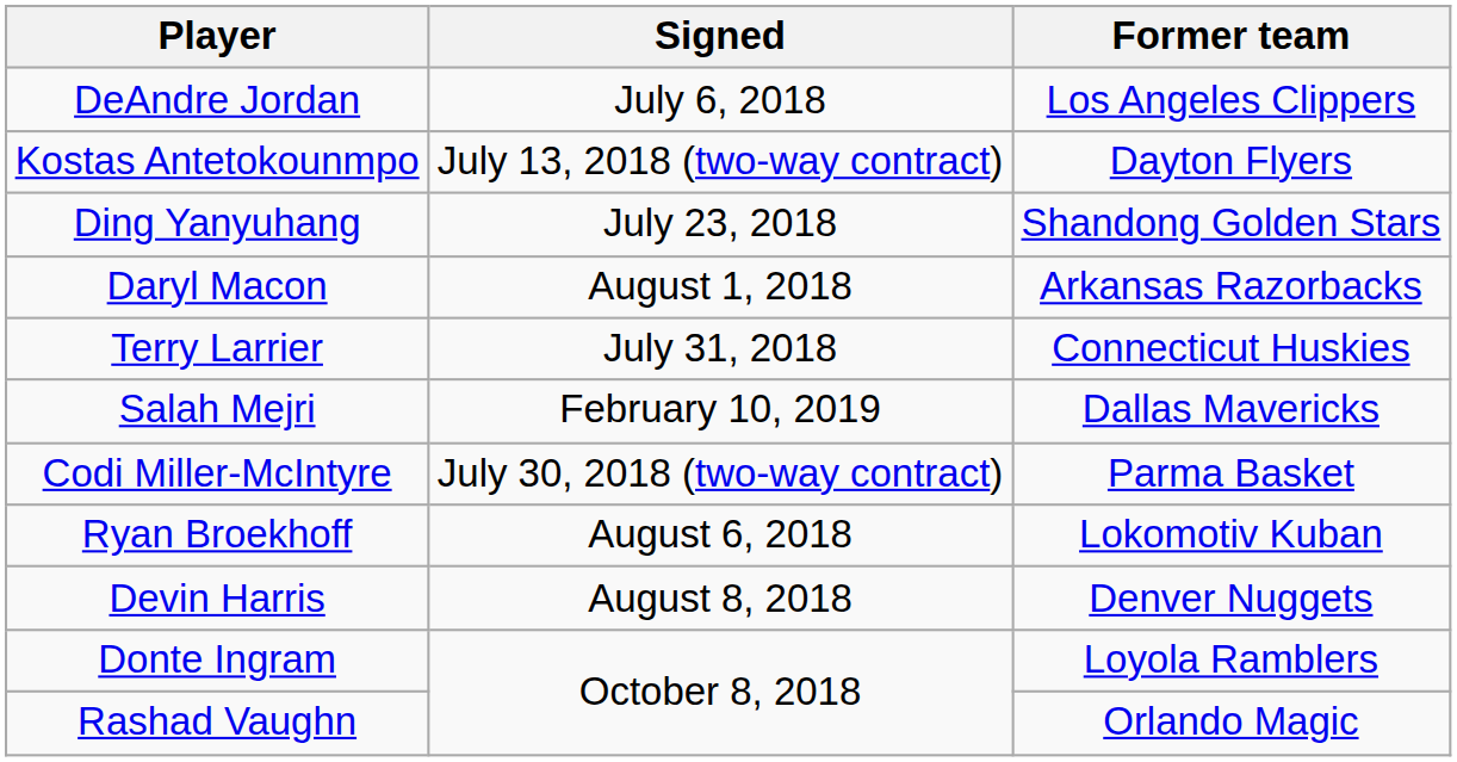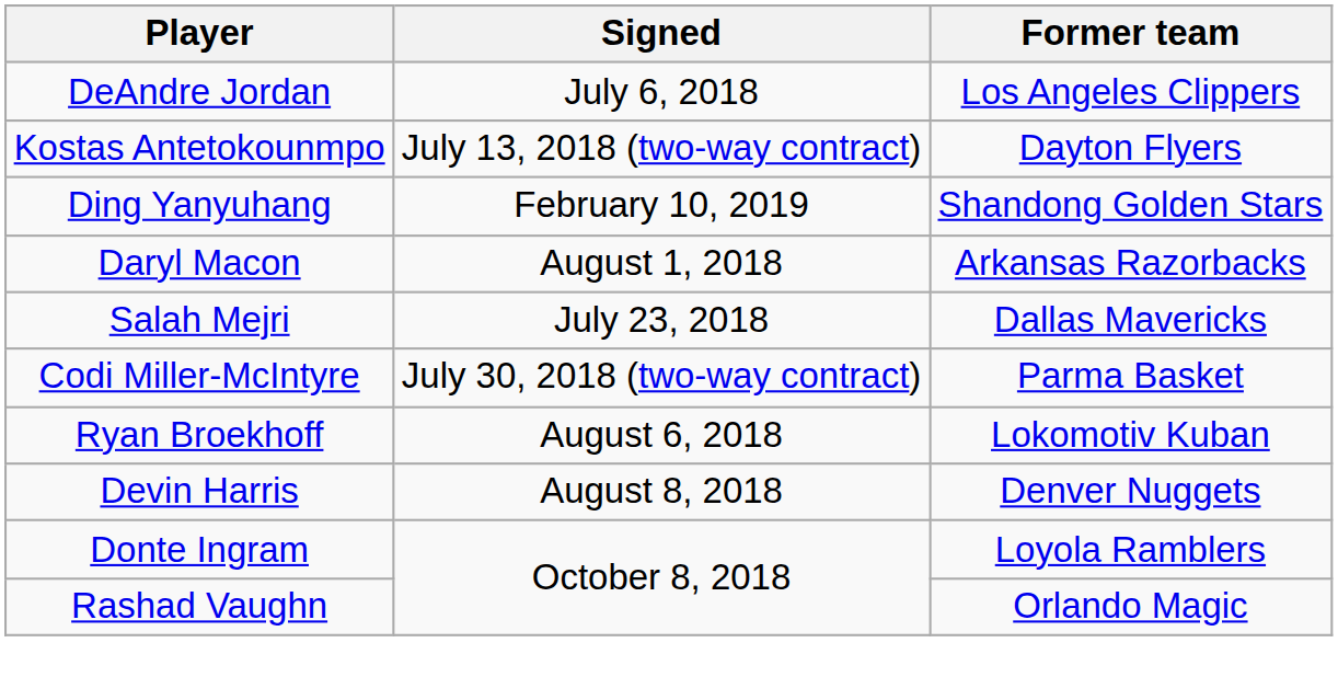Ding Yanyuhang | Signed: July 23, 2018 -> February 10, 2019
- row: Terry Larrier | July 31, 2018 | Connecticut Huskies
Salah Mejri | Signed: February 10, 2019 -> July 23, 2018
